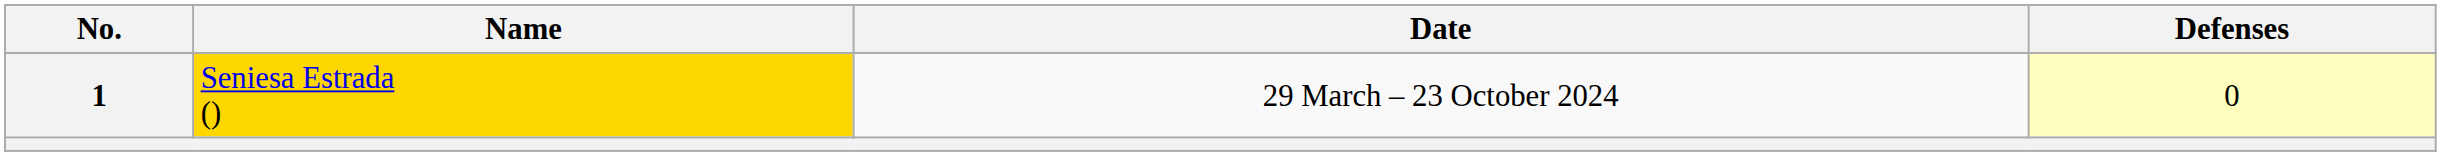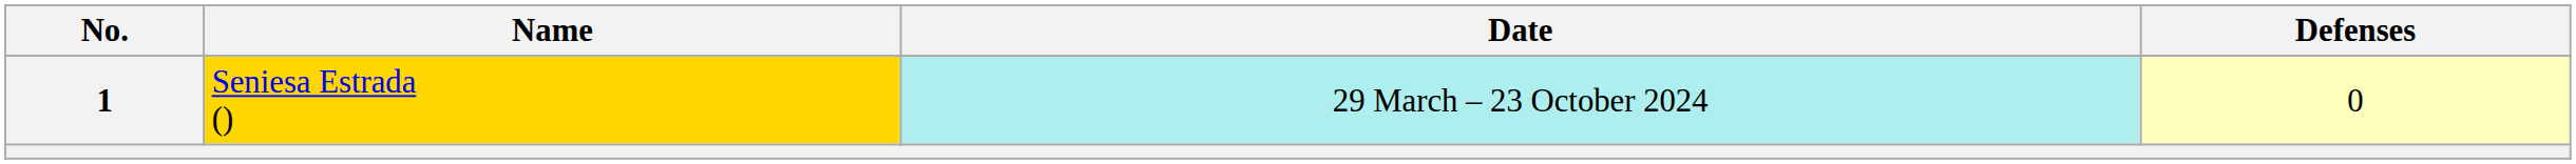1 | Date: no background -> paleturquoise background
